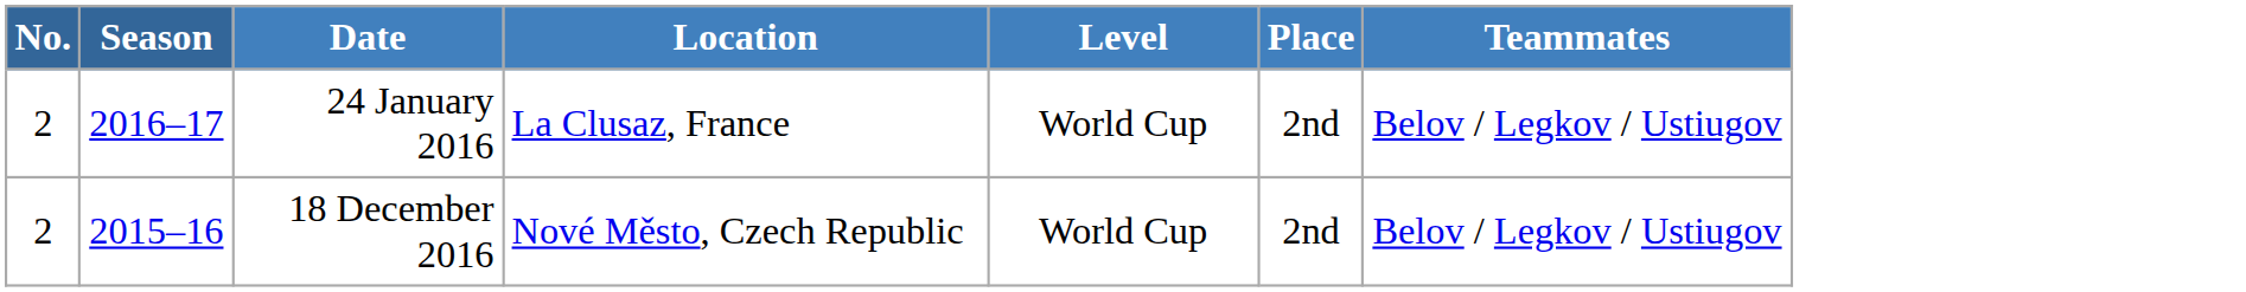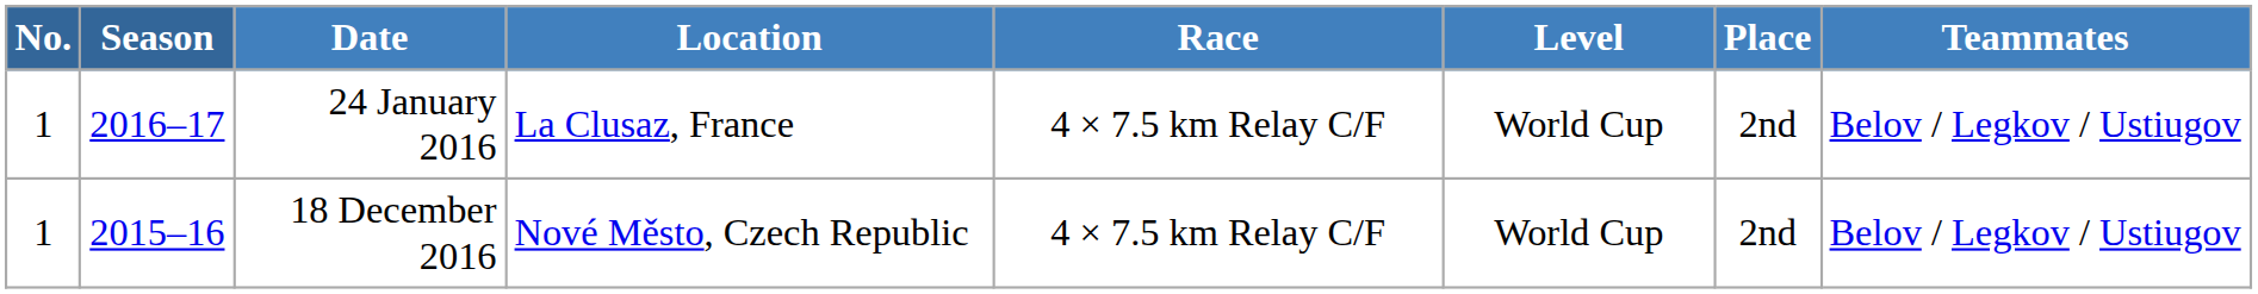+ column: Race | 4 × 7.5 km Relay C/F | 4 × 7.5 km Relay C/F
24 January 2016 | No.: 2 -> 1
18 December 2016 | No.: 2 -> 1
